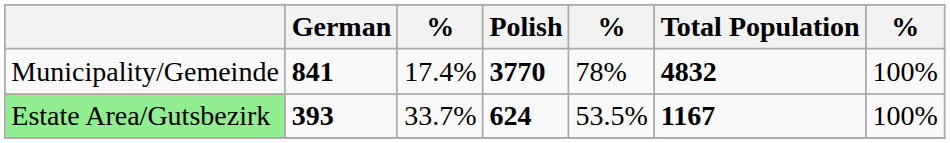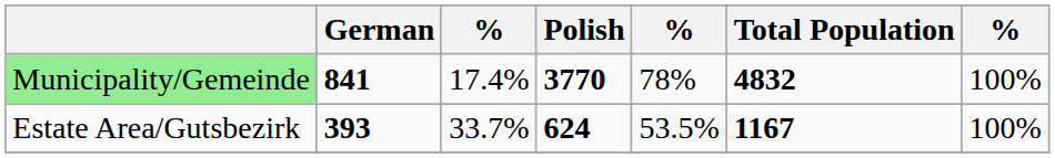Municipality/Gemeinde | column 1: no background -> lightgreen background
Estate Area/Gutsbezirk | column 1: lightgreen background -> no background
